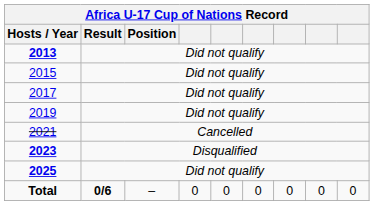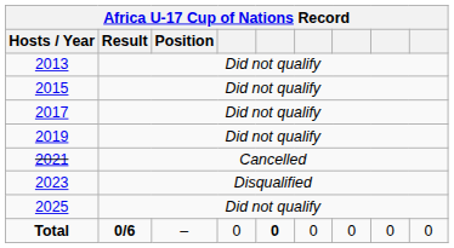2013 | Africa U-17 Cup of Nations Record / Hosts / Year: bold -> normal
2023 | Africa U-17 Cup of Nations Record / Hosts / Year: bold -> normal
2025 | Africa U-17 Cup of Nations Record / Hosts / Year: bold -> normal
Total | column 5: normal -> bold
